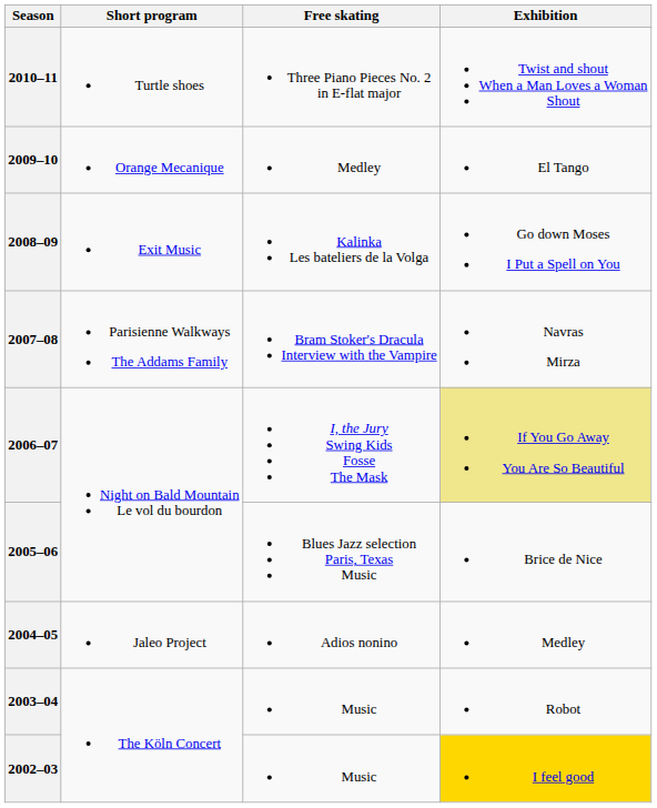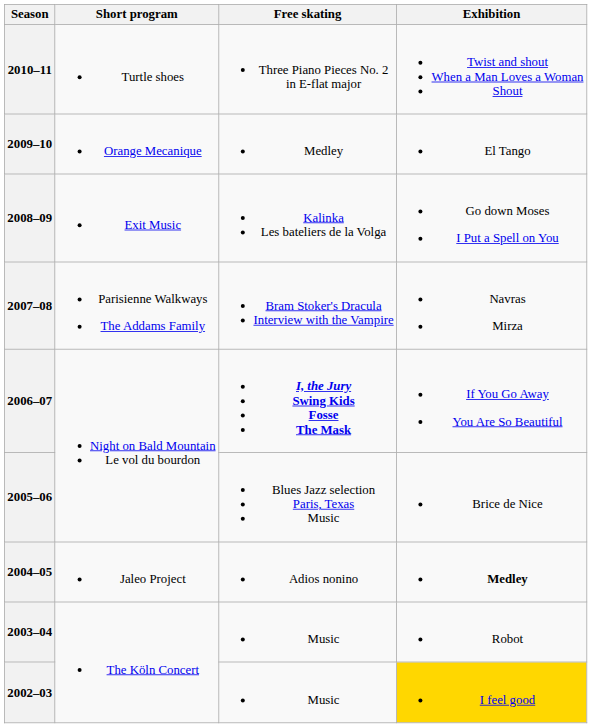2006–07 | Free skating: normal -> bold
2006–07 | Exhibition: khaki background -> no background
2004–05 | Exhibition: normal -> bold
